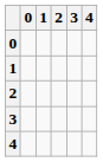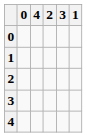columns swapped: 1 <-> 4
